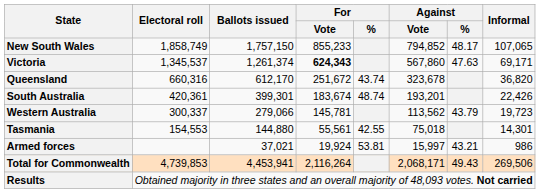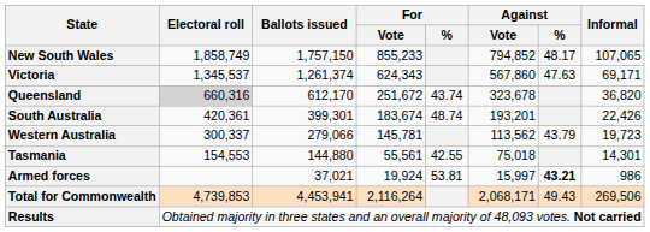Victoria | For / Vote: bold -> normal
Queensland | Electoral roll: no background -> lightgrey background
Armed forces | Against / %: normal -> bold
